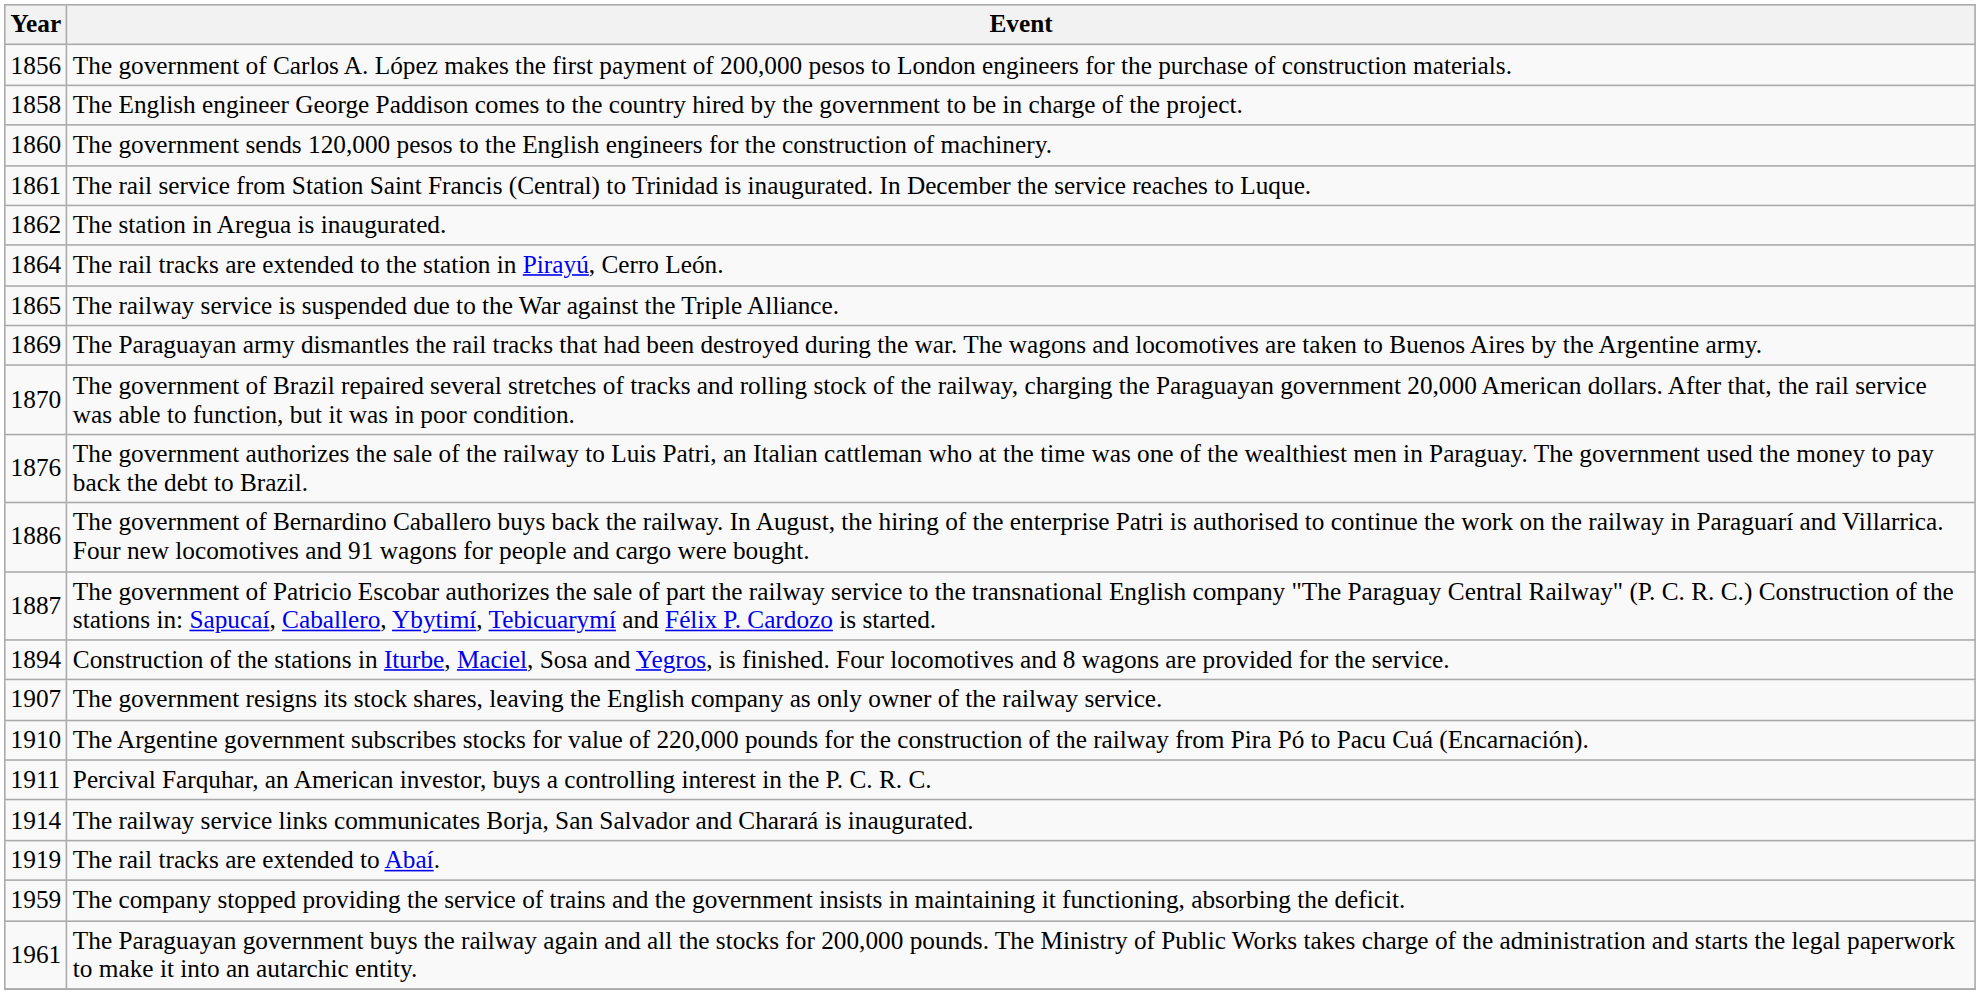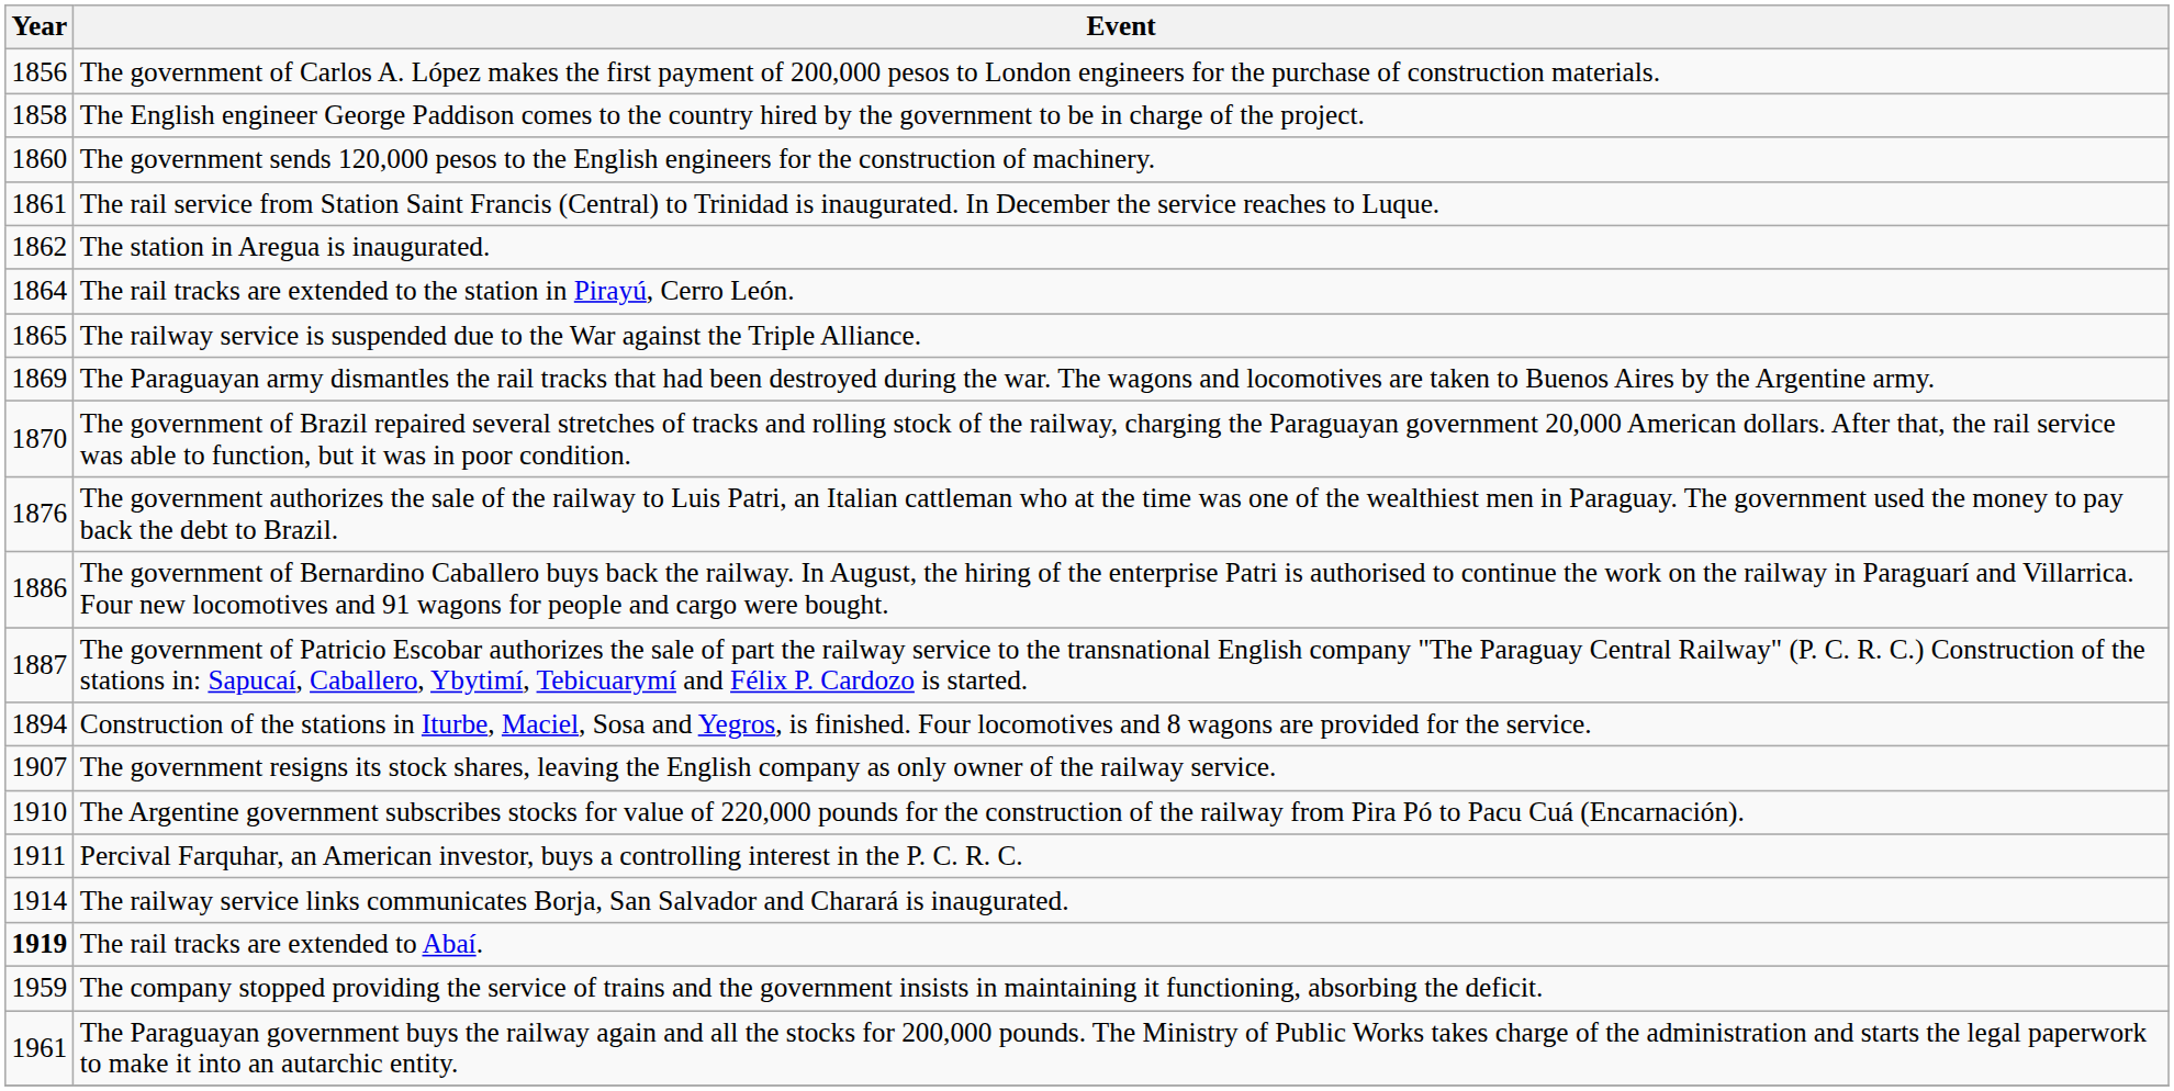The rail tracks are extended to Abaí. | Year: normal -> bold
